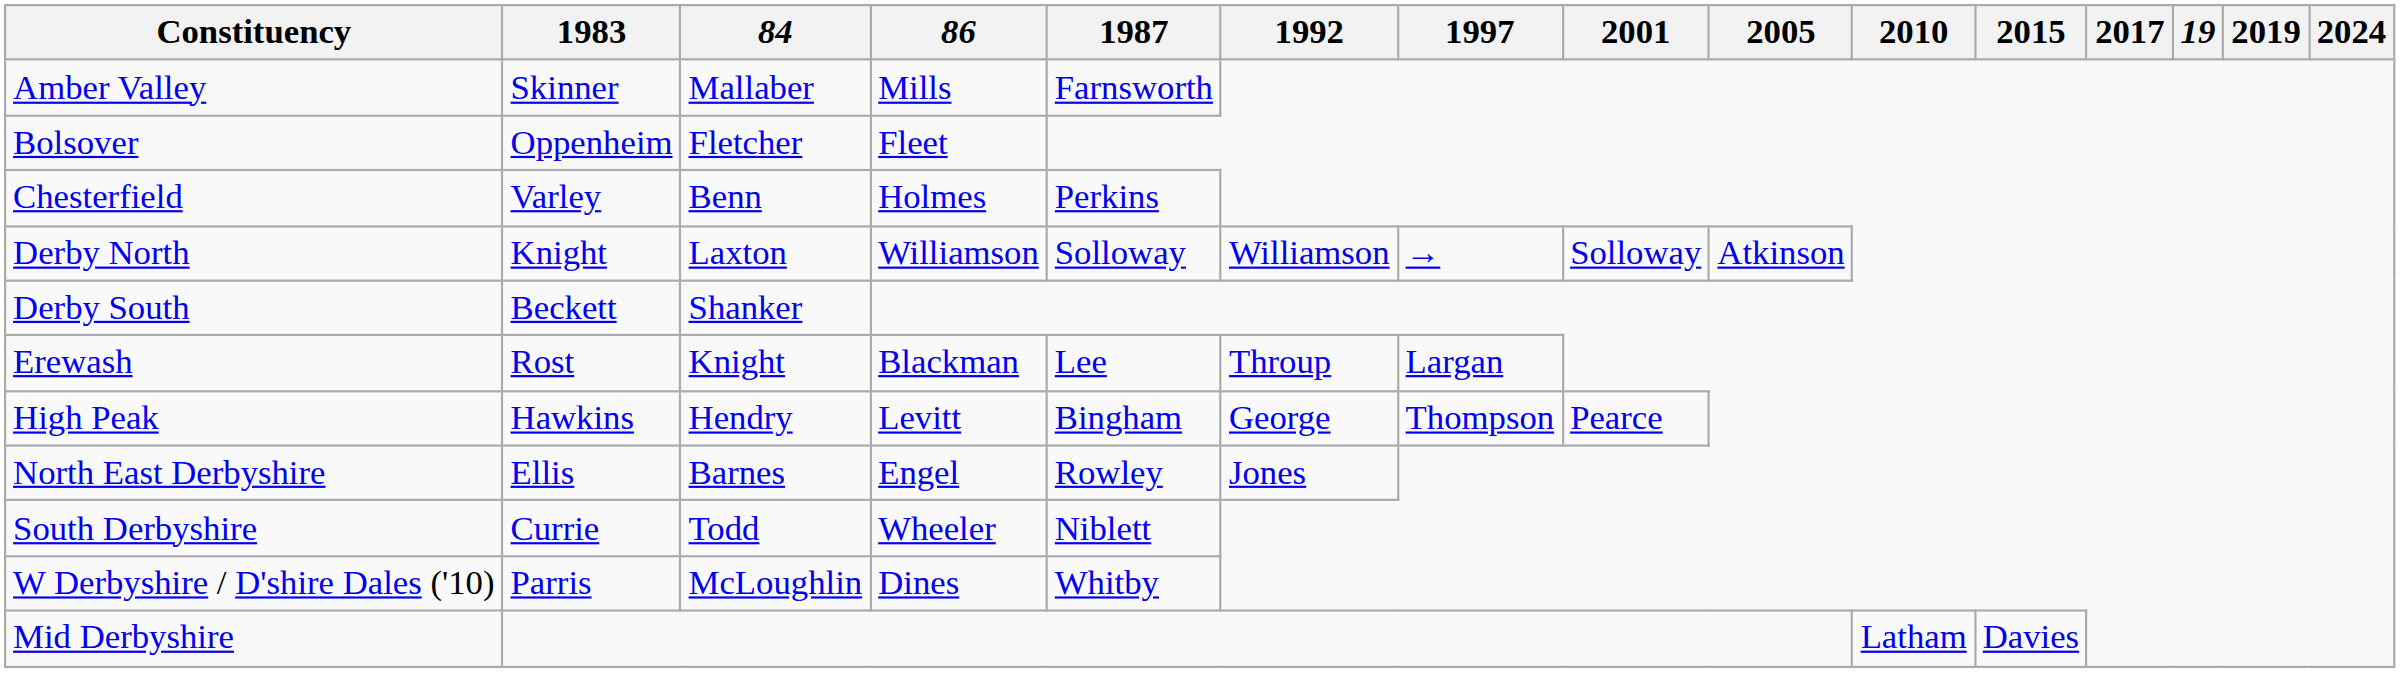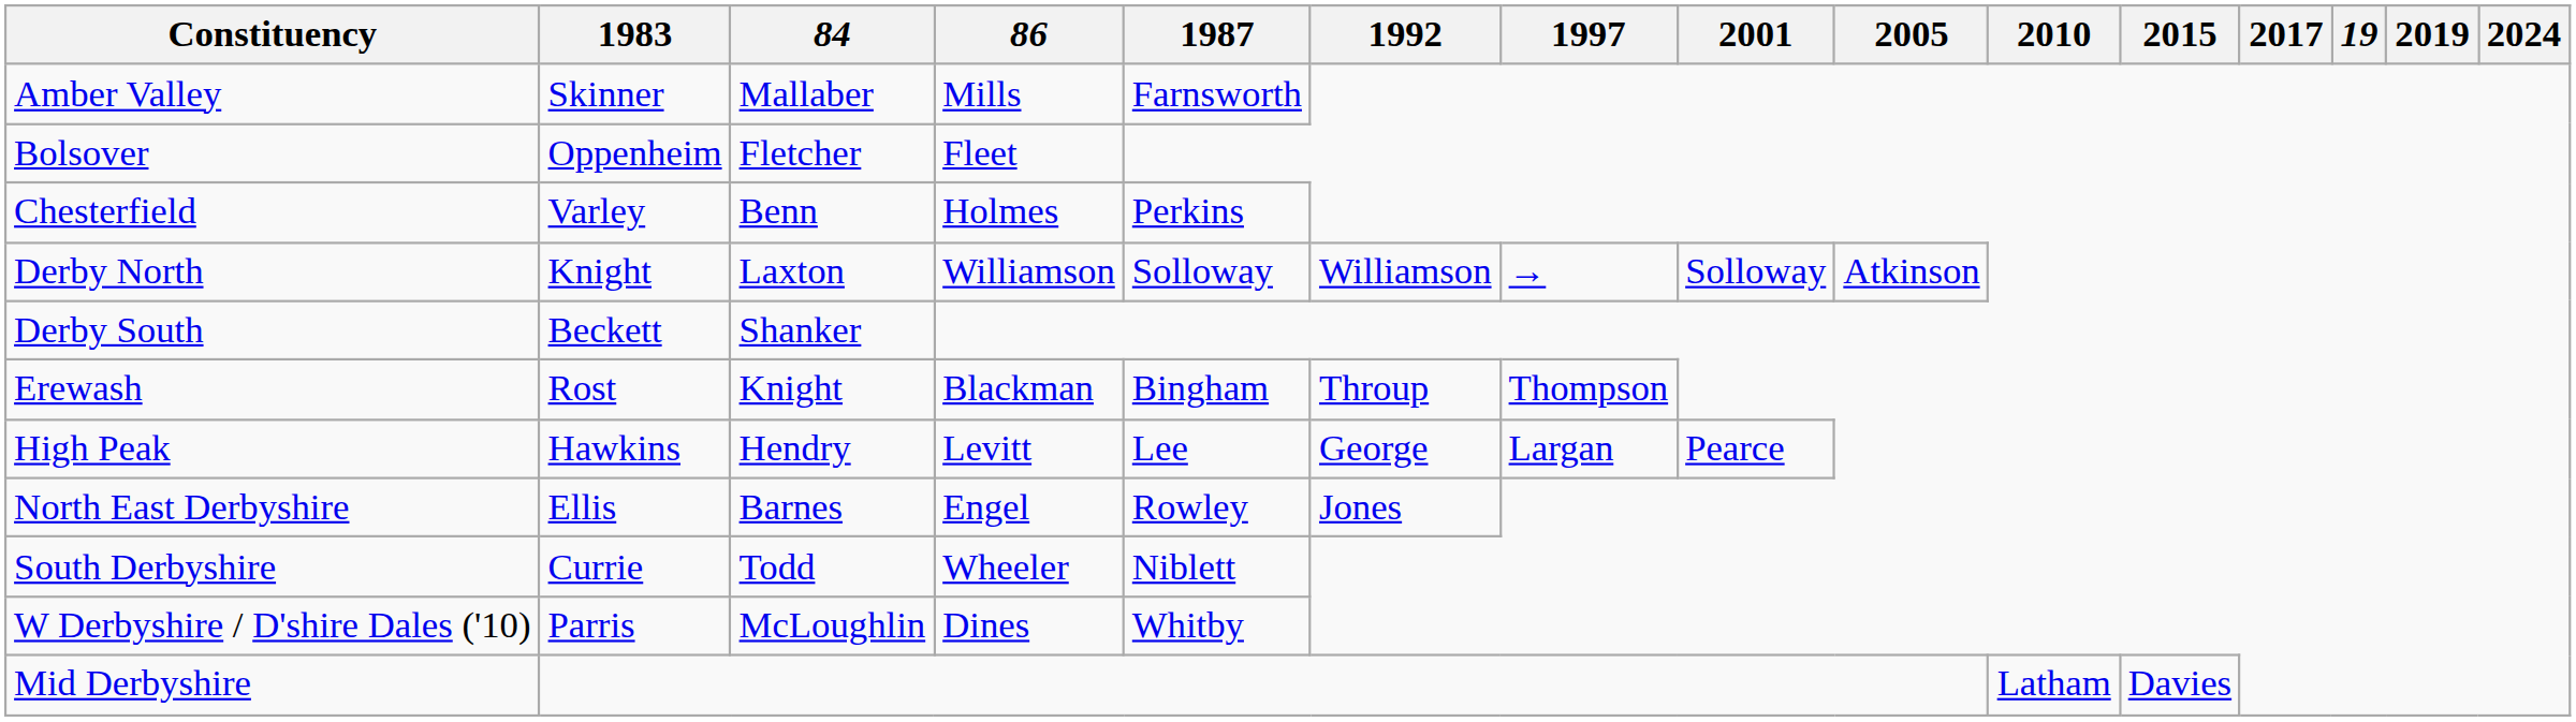Erewash | 1987: Lee -> Bingham
Erewash | 1997: Largan -> Thompson
High Peak | 1987: Bingham -> Lee
High Peak | 1997: Thompson -> Largan
